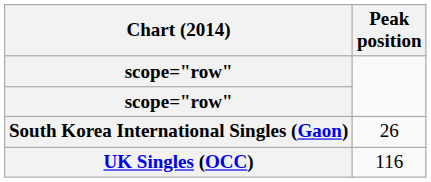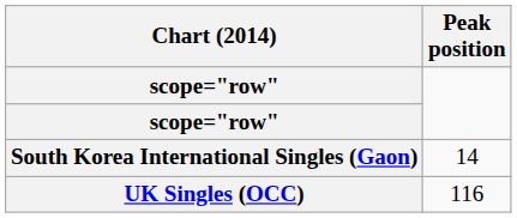South Korea International Singles (Gaon) | Peak position: 26 -> 14
